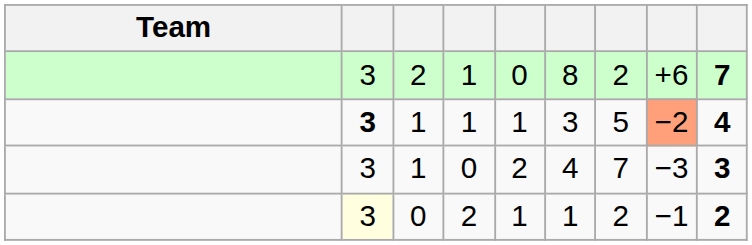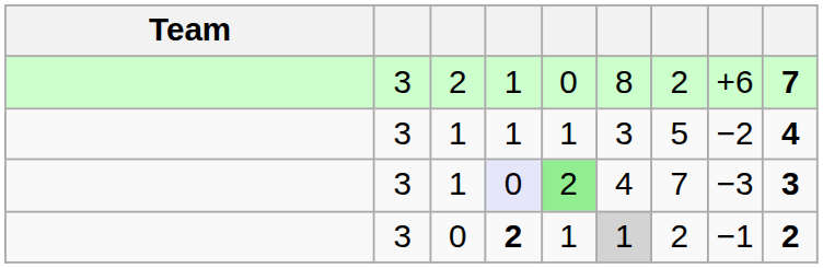row 3 | column 2: bold -> normal
row 3 | column 8: lightsalmon background -> no background
row 4 | column 4: no background -> lavender background
row 4 | column 5: no background -> lightgreen background
row 5 | column 2: lightyellow background -> no background
row 5 | column 4: normal -> bold
row 5 | column 6: no background -> lightgrey background
